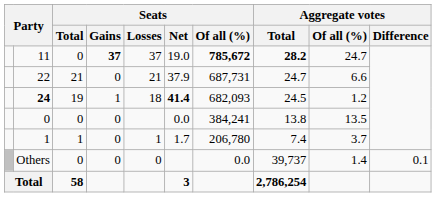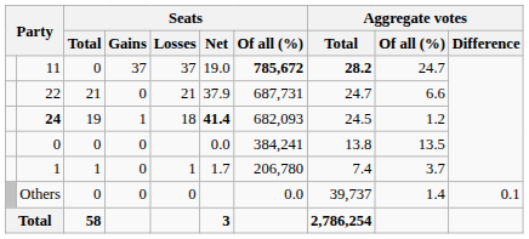11 | Seats / Gains: bold -> normal
